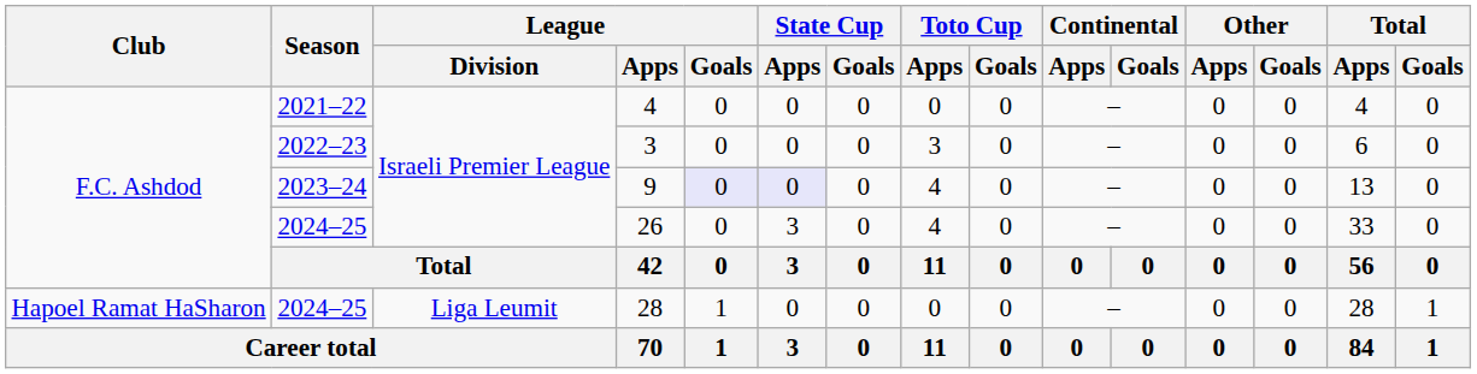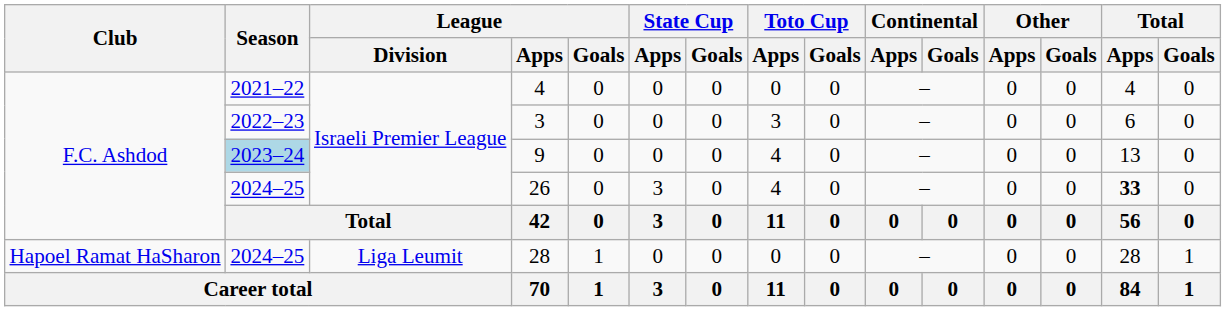9 | Season: no background -> lightblue background
9 | League / Goals: lavender background -> no background
9 | State Cup / Apps: lavender background -> no background
26 | Total / Apps: normal -> bold
